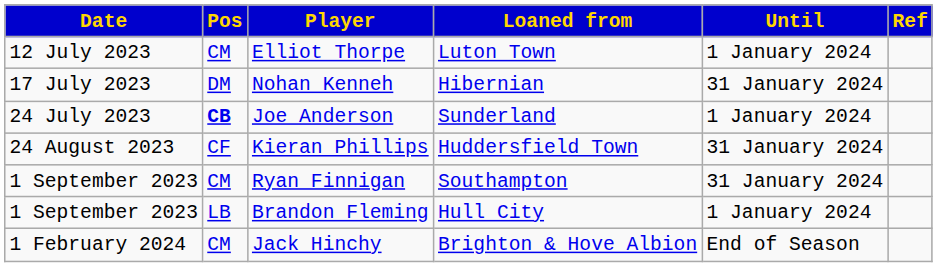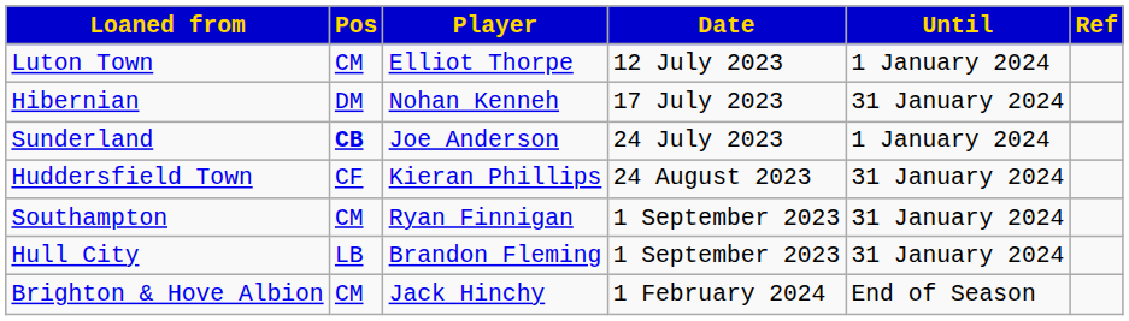columns swapped: Date <-> Loaned from
Brandon Fleming | Until: 1 January 2024 -> 31 January 2024
